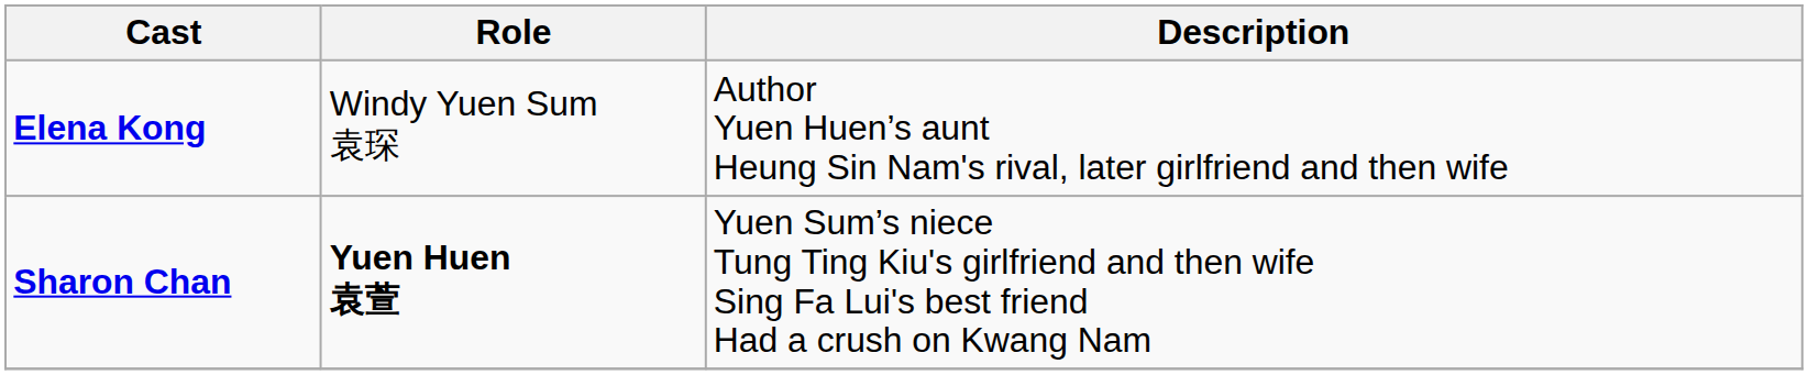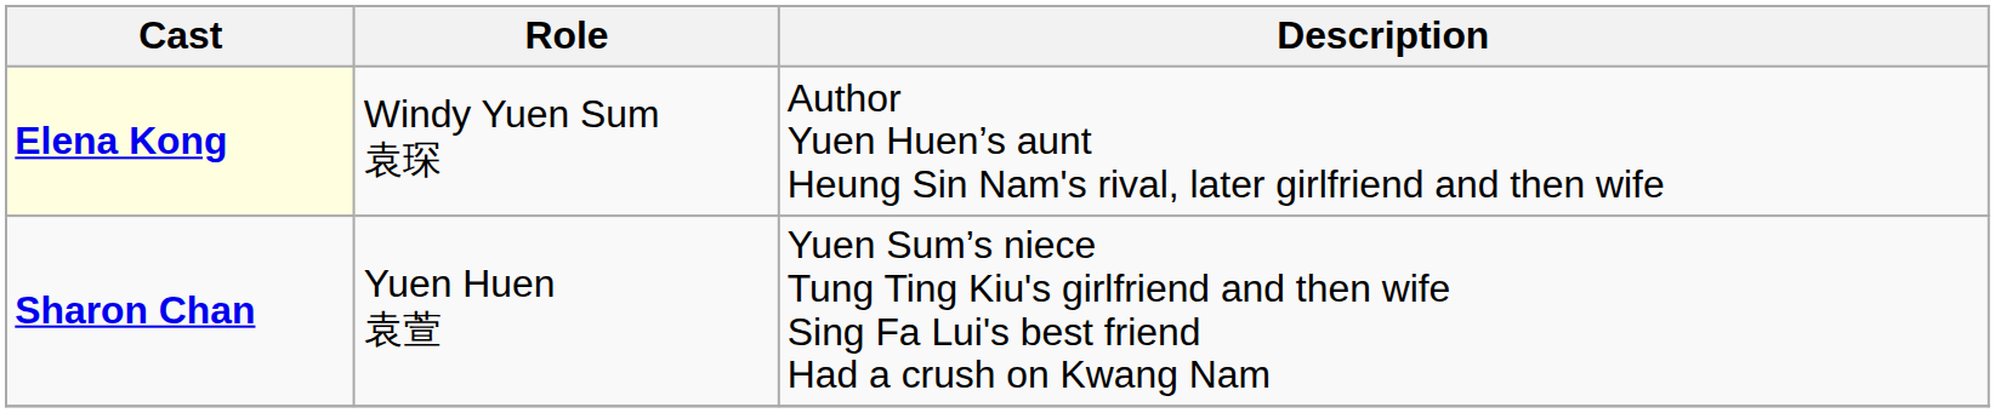row 2 | Cast: no background -> lightyellow background
row 3 | Role: bold -> normal
